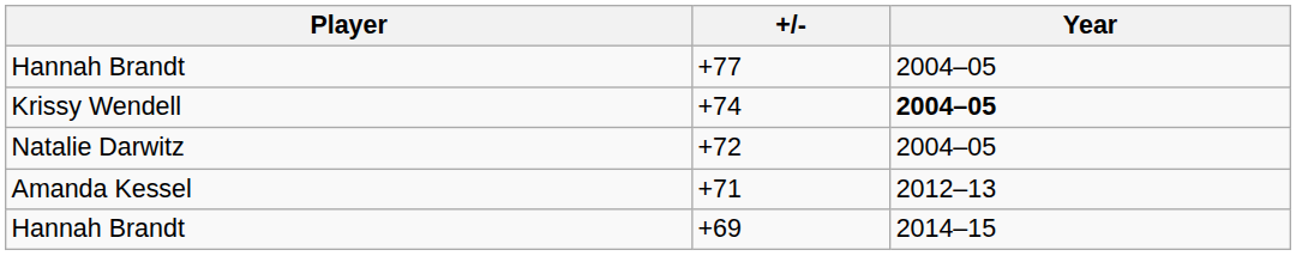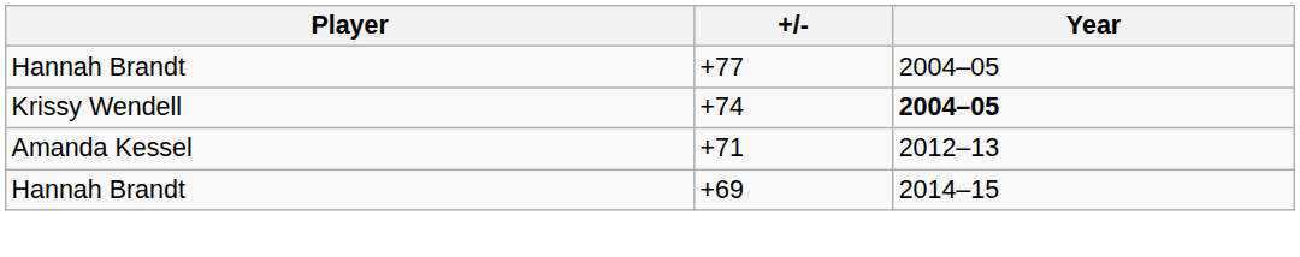- row: Natalie Darwitz | +72 | 2004–05
